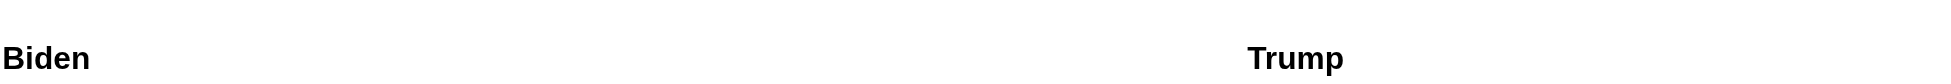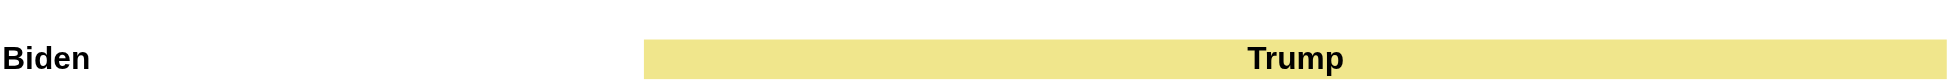Biden | 232: no background -> khaki background
